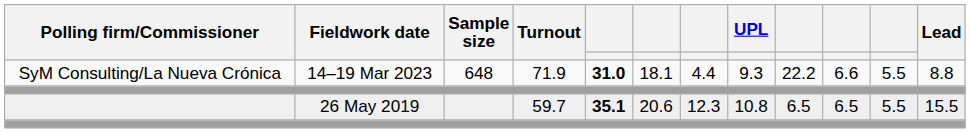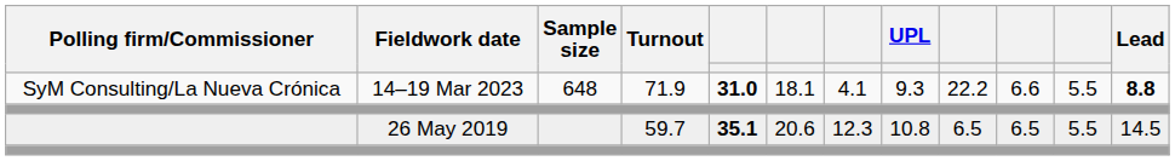14–19 Mar 2023 | column 7: 4.4 -> 4.1
14–19 Mar 2023 | Lead: normal -> bold
26 May 2019 | Lead: 15.5 -> 14.5
